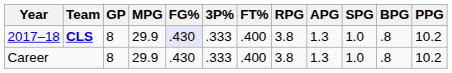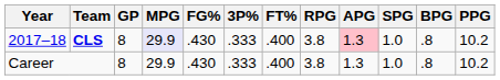2017–18 | MPG: no background -> lavender background
2017–18 | FG%: lavender background -> no background
2017–18 | APG: no background -> pink background
